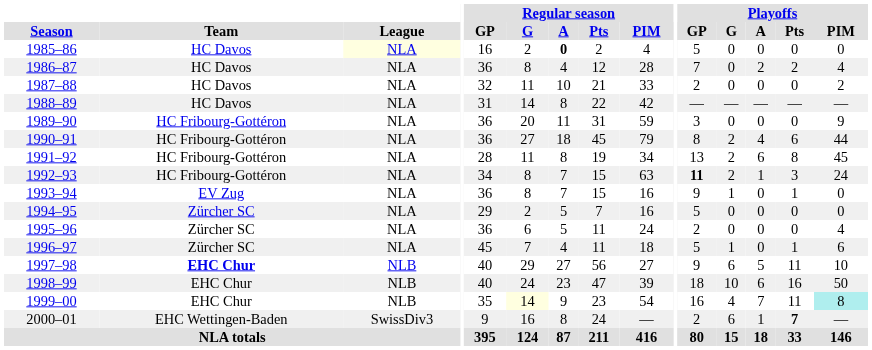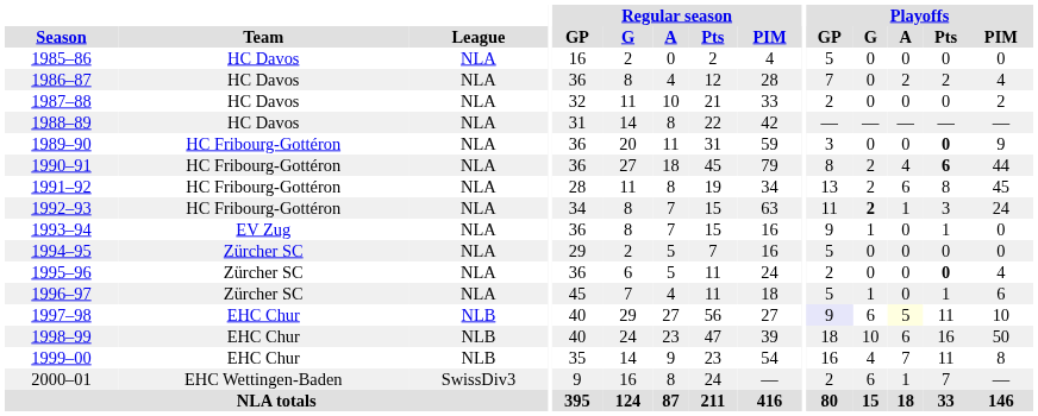1985–86 | League: lightyellow background -> no background
1985–86 | Regular season / A: bold -> normal
1989–90 | Playoffs / Pts: normal -> bold
1990–91 | Playoffs / Pts: normal -> bold
1992–93 | Playoffs / GP: bold -> normal
1992–93 | Playoffs / G: normal -> bold
1995–96 | Playoffs / Pts: normal -> bold
1997–98 | Team: bold -> normal
1997–98 | Playoffs / GP: no background -> lavender background
1997–98 | Playoffs / A: no background -> lightyellow background
1999–00 | Regular season / G: lightyellow background -> no background
1999–00 | Playoffs / PIM: paleturquoise background -> no background
2000–01 | Playoffs / Pts: bold -> normal
